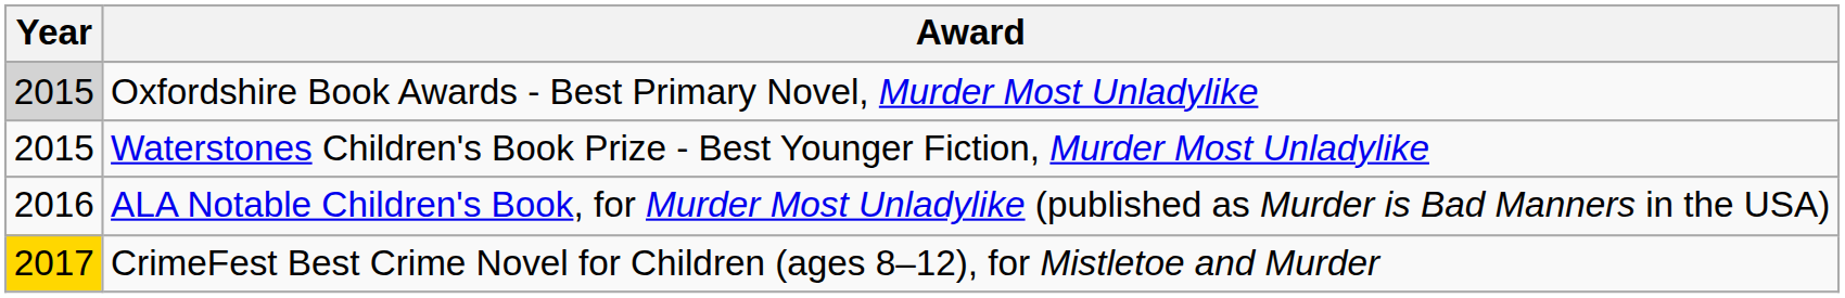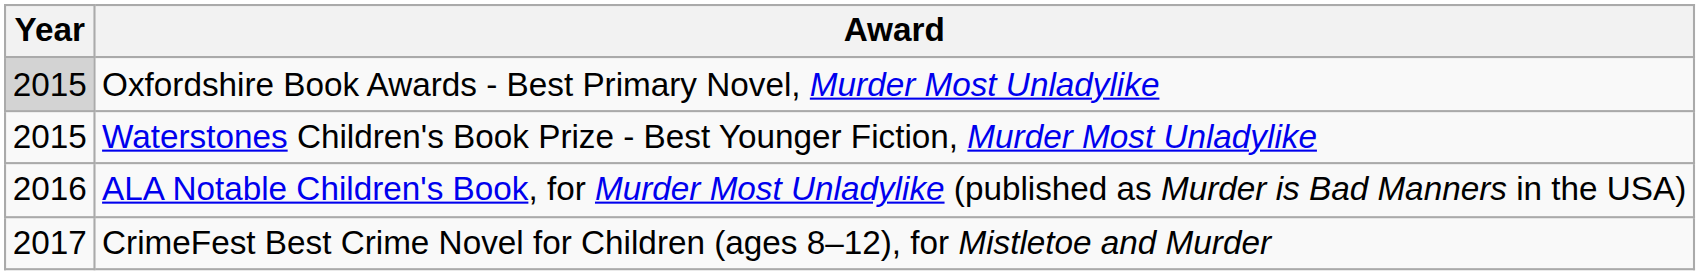row 5 | Year: gold background -> no background
